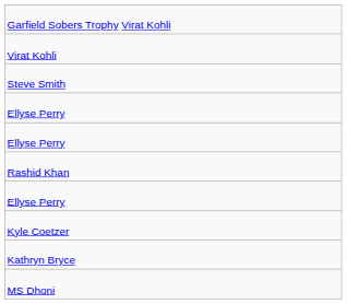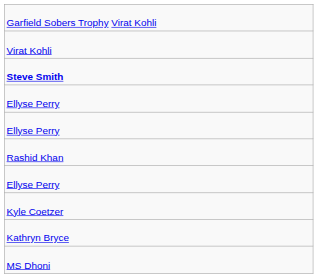row 3 | column 1: normal -> bold
